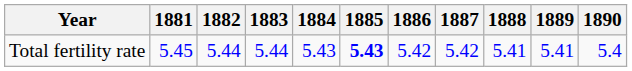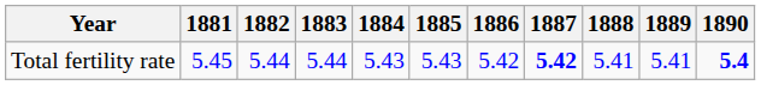row 2 | 1885: bold -> normal
row 2 | 1887: normal -> bold
row 2 | 1890: normal -> bold
